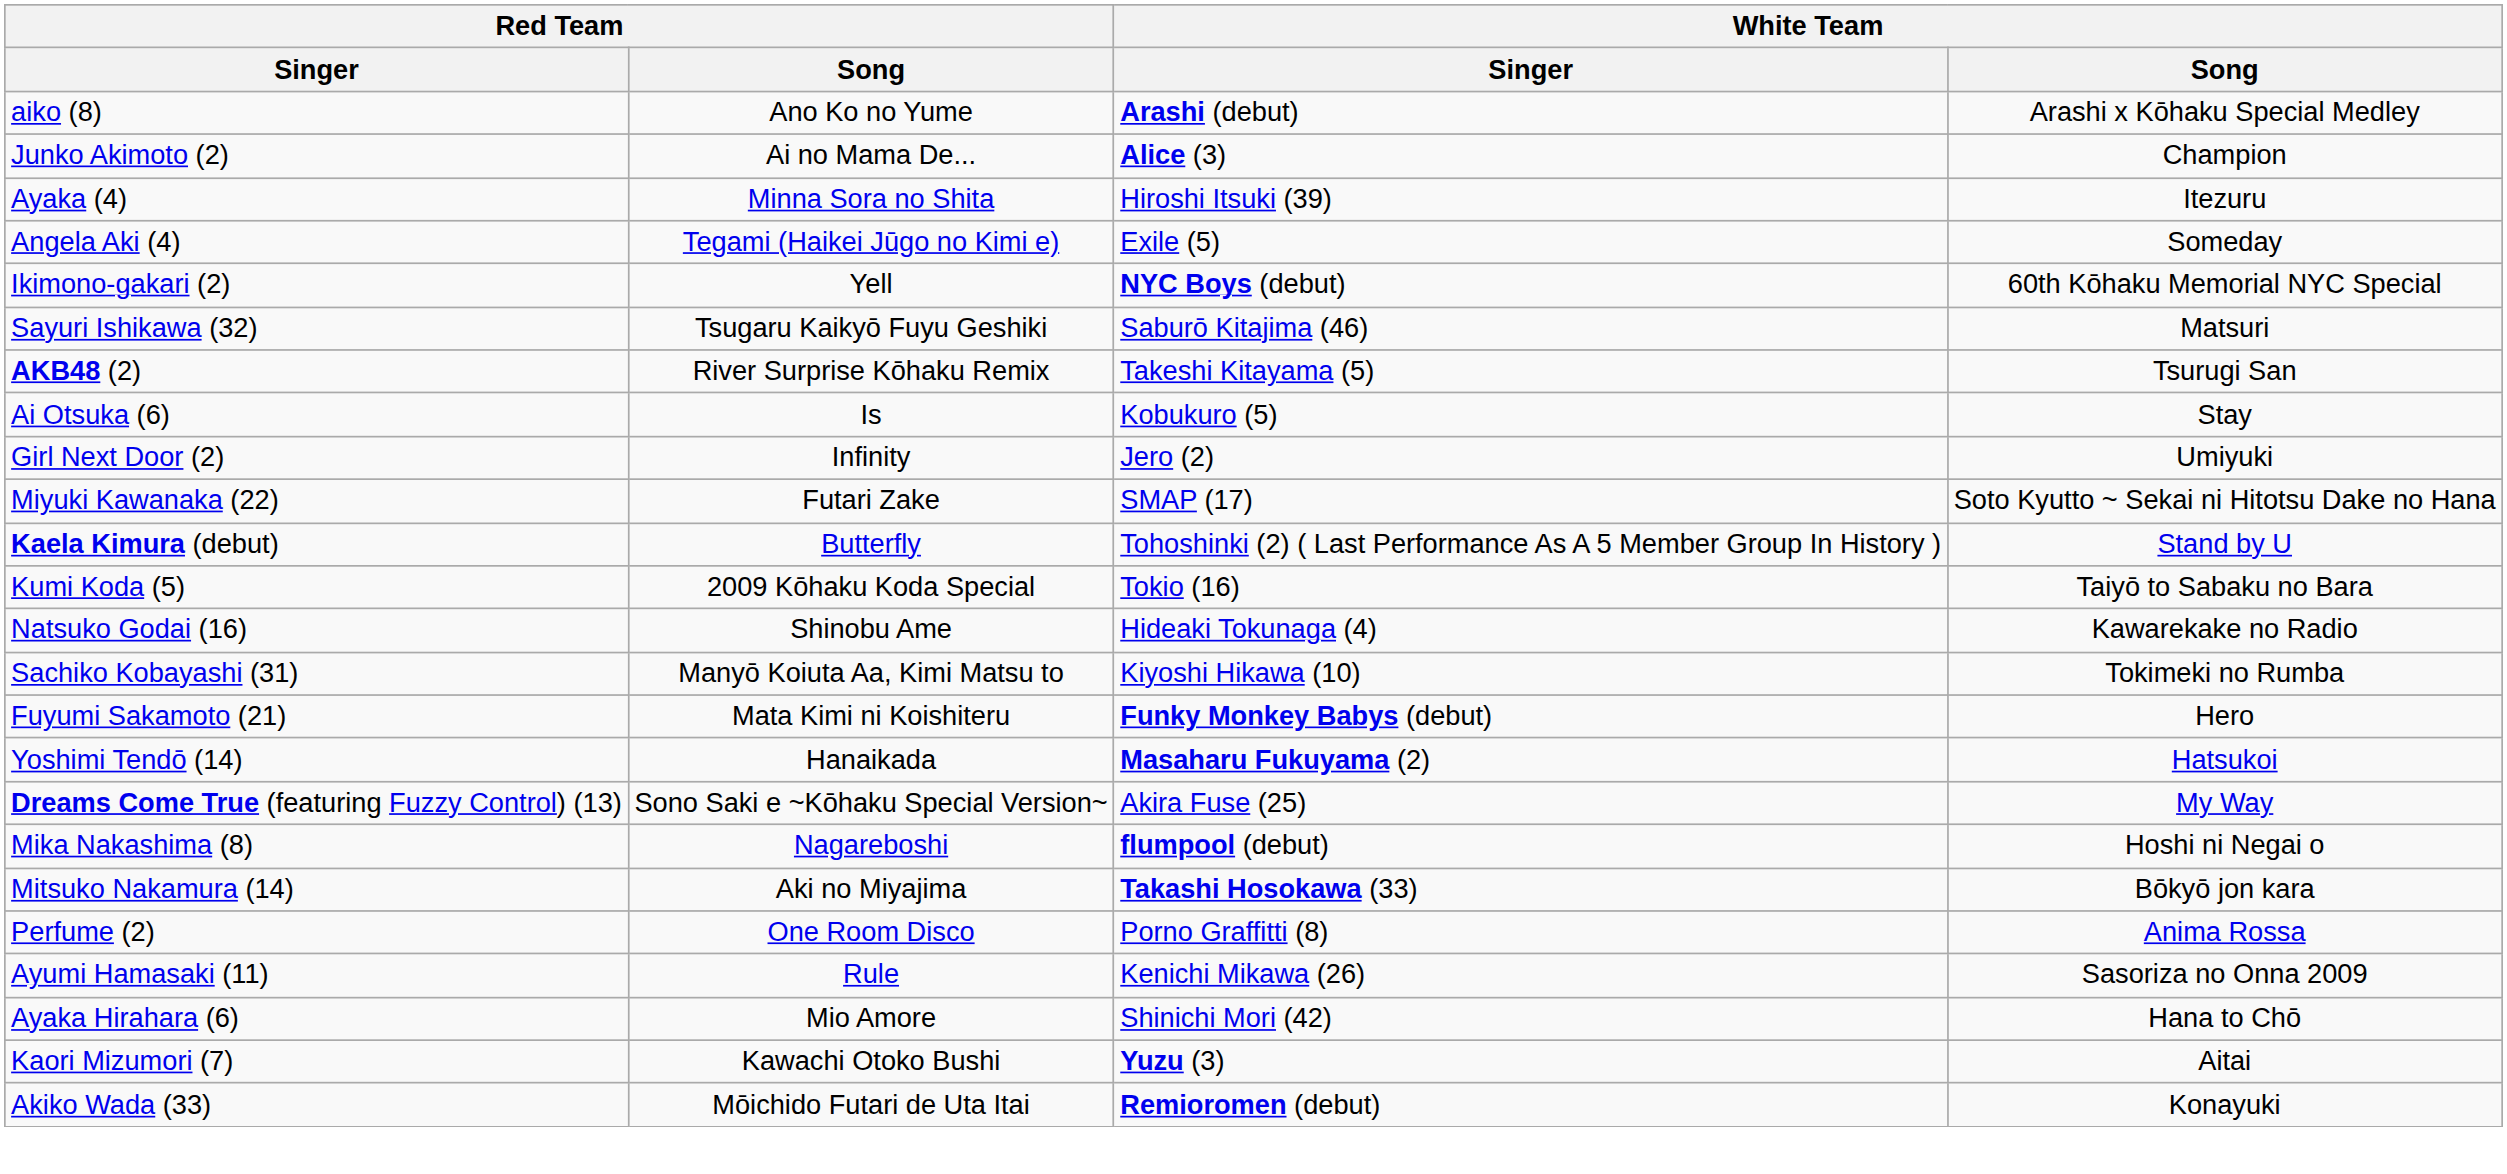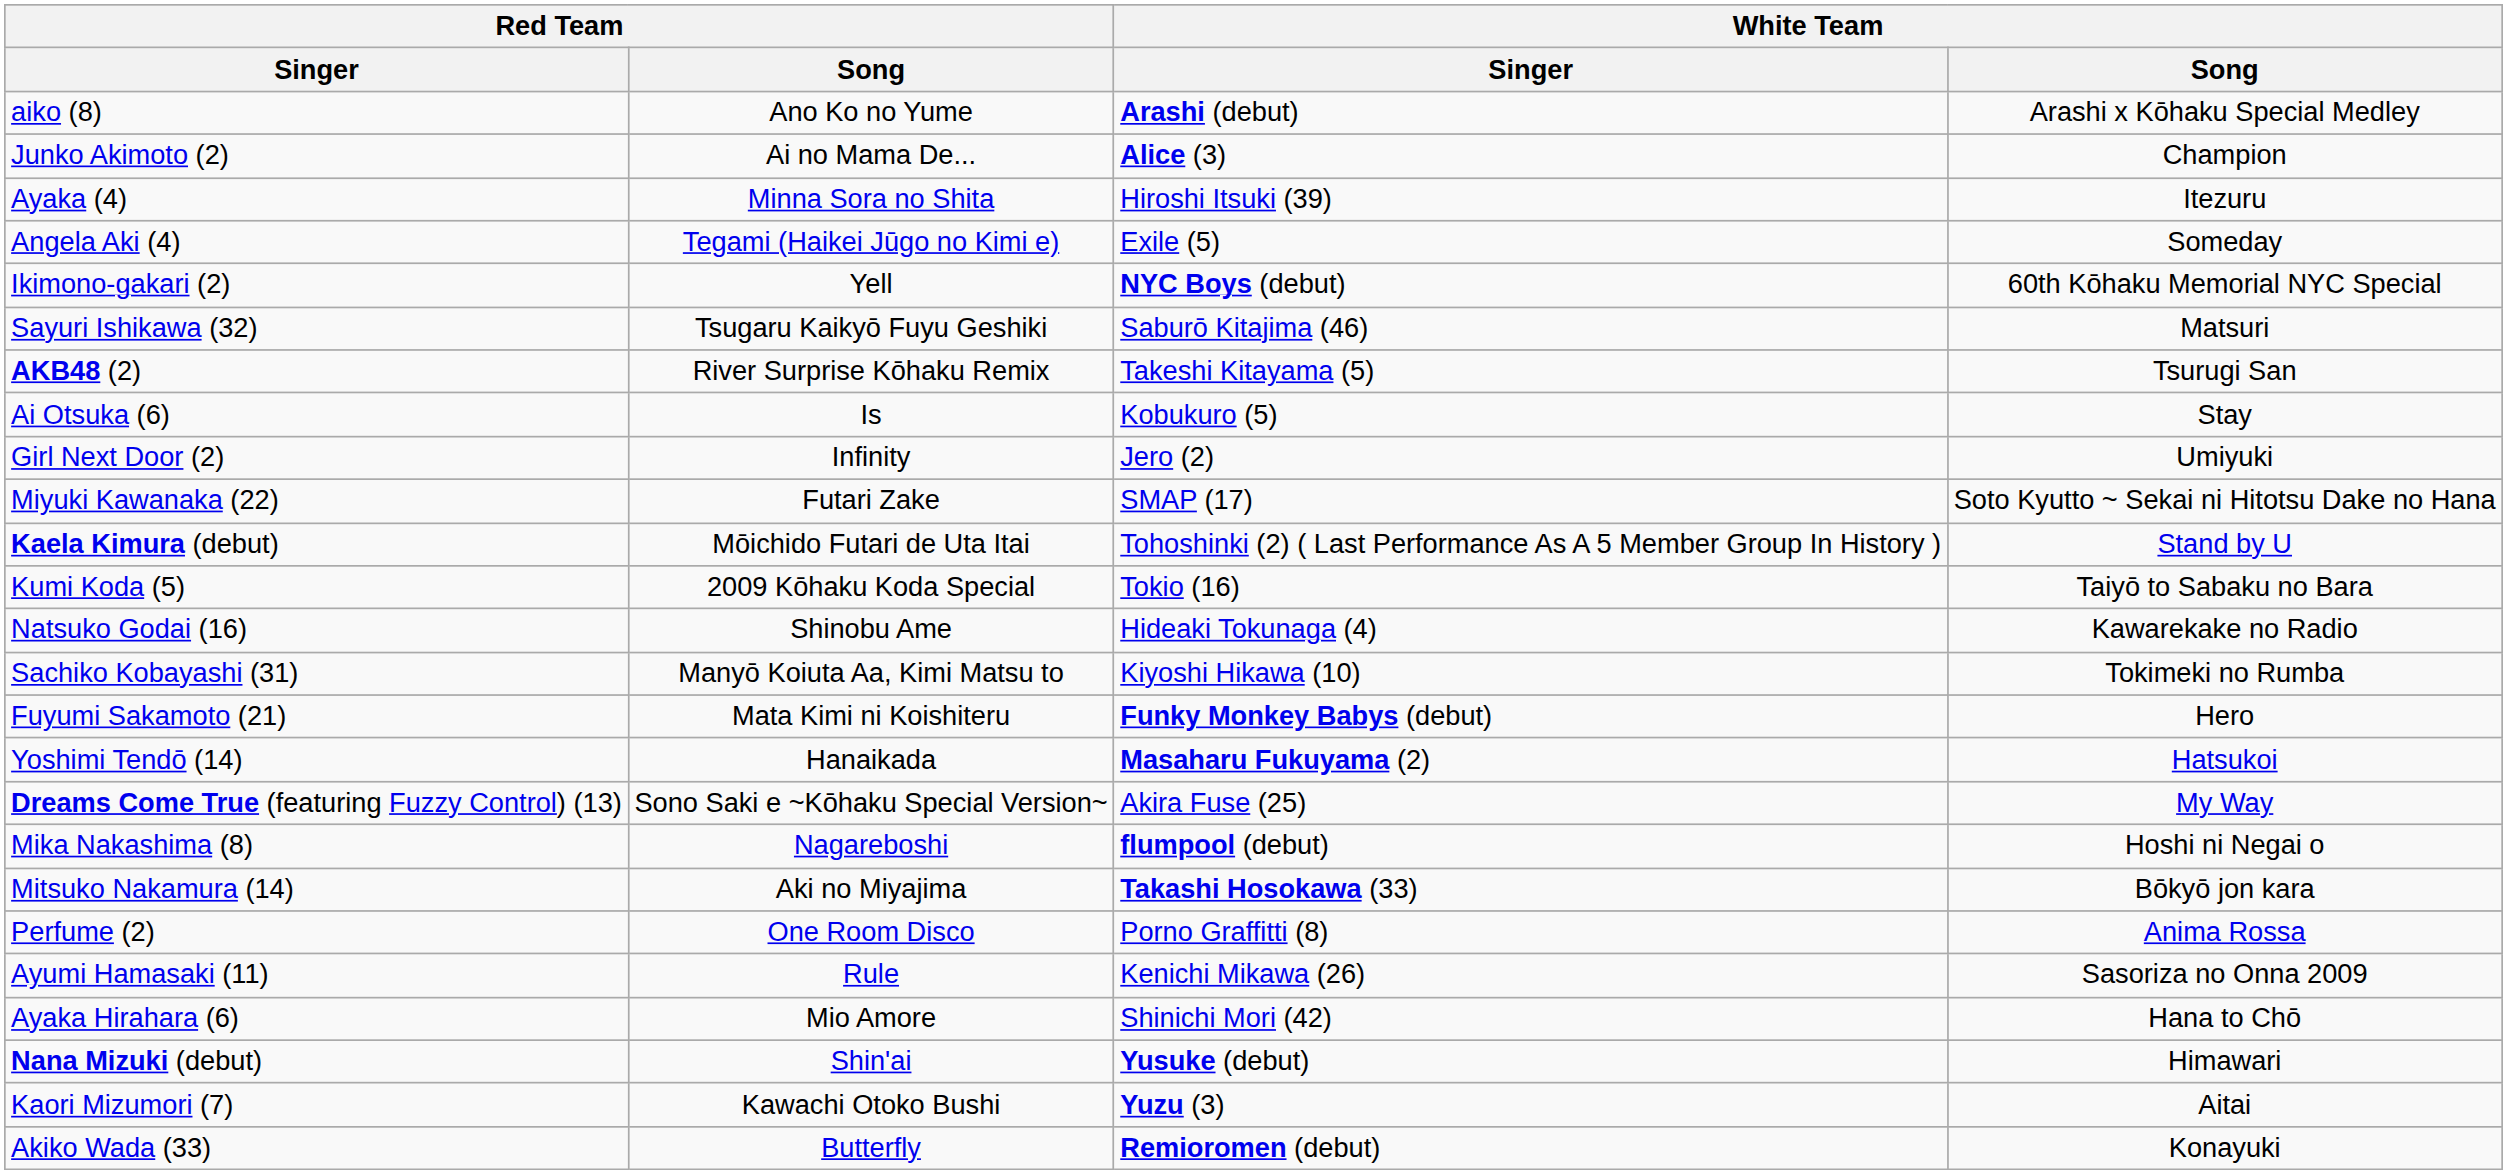Kaela Kimura (debut) | Red Team / Song: Butterfly -> Mōichido Futari de Uta Itai
+ row: Nana Mizuki (debut) | Shin'ai | Yusuke (debut) | Himawari
Akiko Wada (33) | Red Team / Song: Mōichido Futari de Uta Itai -> Butterfly
